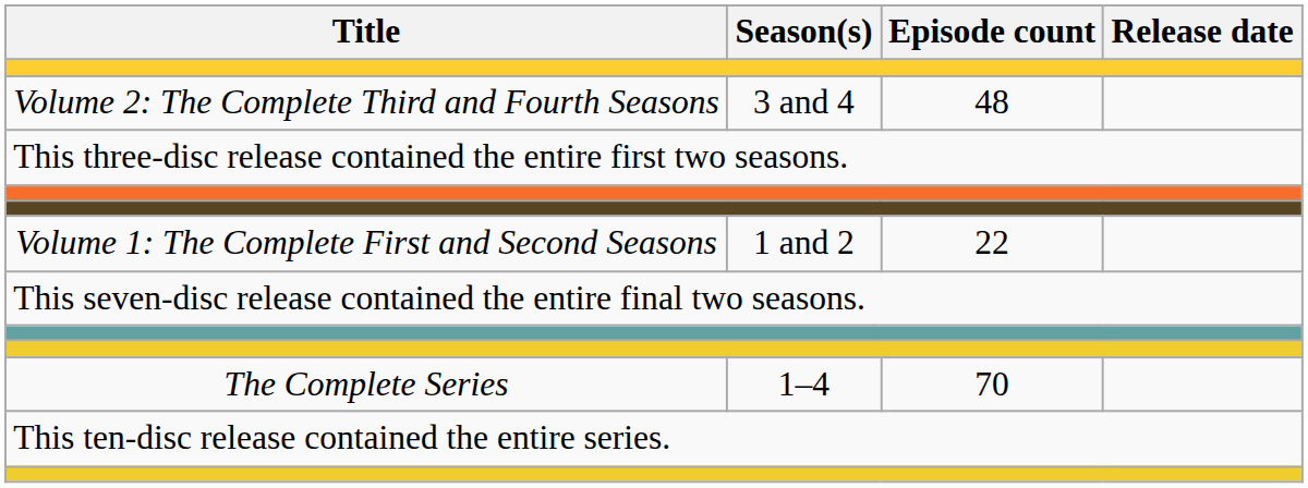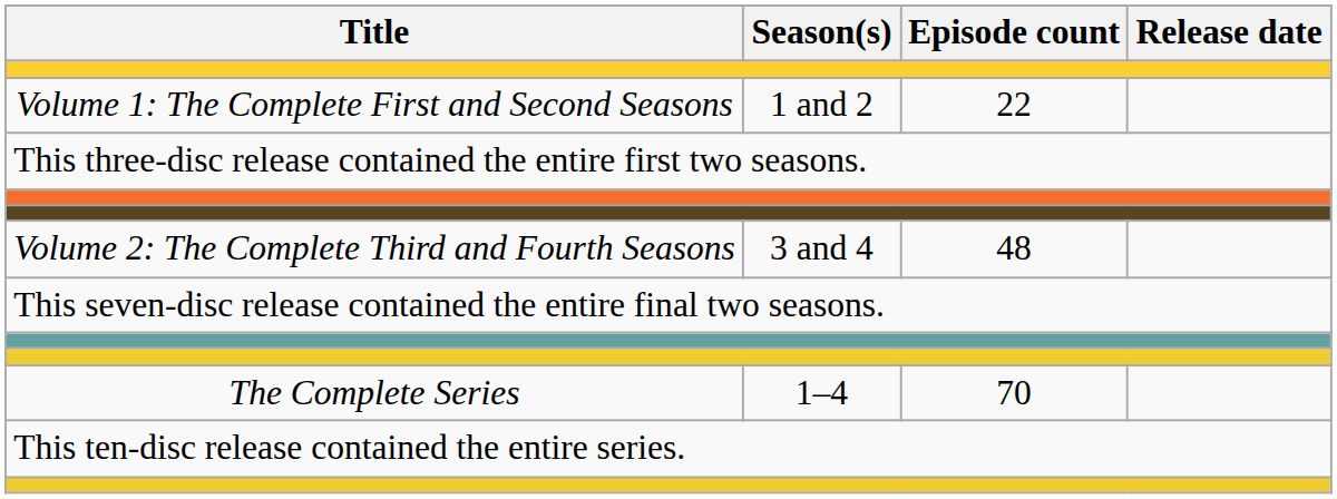rows swapped: Volume 1: The Complete First and Second Seasons <-> Volume 2: The Complete Third and Fourth Seasons
